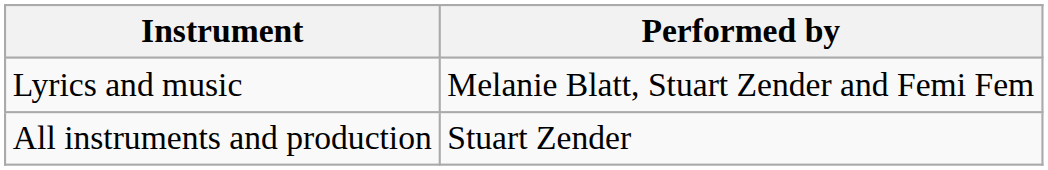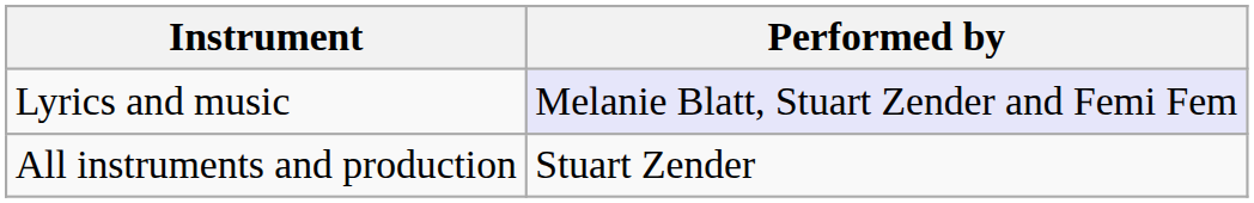Lyrics and music | Performed by: no background -> lavender background
